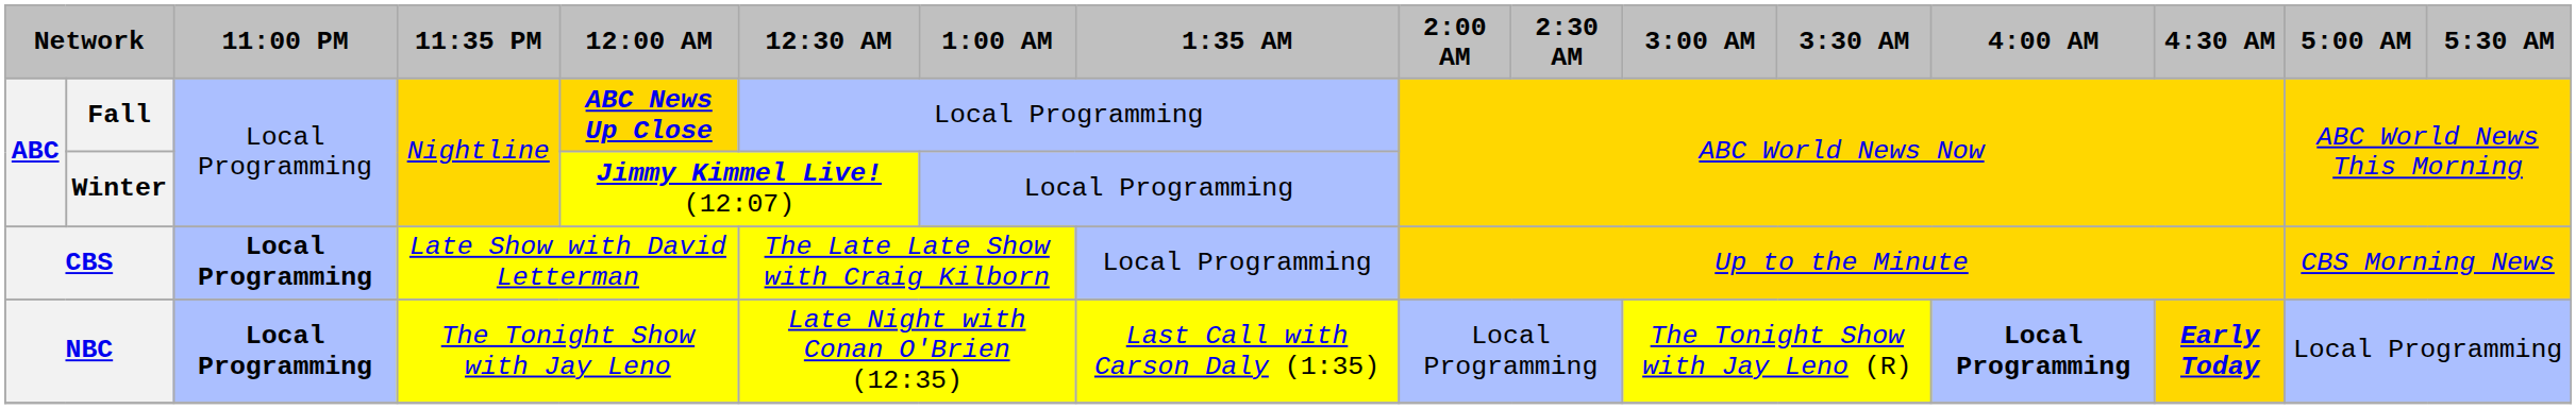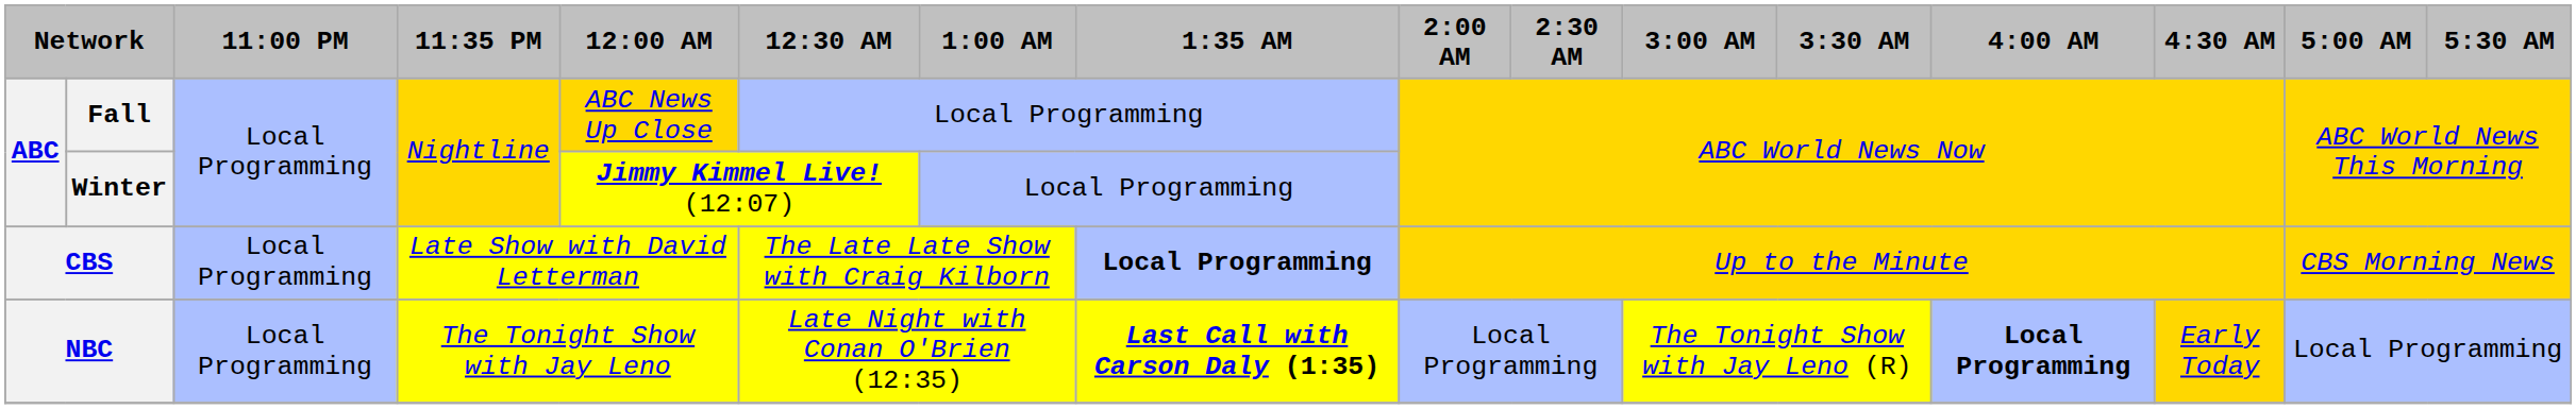Fall | 12:00 AM: bold -> normal
CBS | 11:00 PM: bold -> normal
CBS | 1:35 AM: normal -> bold
NBC | 11:00 PM: bold -> normal
NBC | 1:35 AM: normal -> bold
NBC | 4:30 AM: bold -> normal
